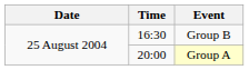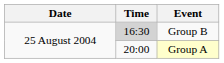Group B | Time: no background -> lightgrey background
